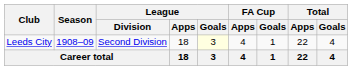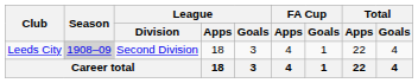Leeds City | Season: no background -> lightgrey background
Leeds City | League / Goals: lightyellow background -> no background
